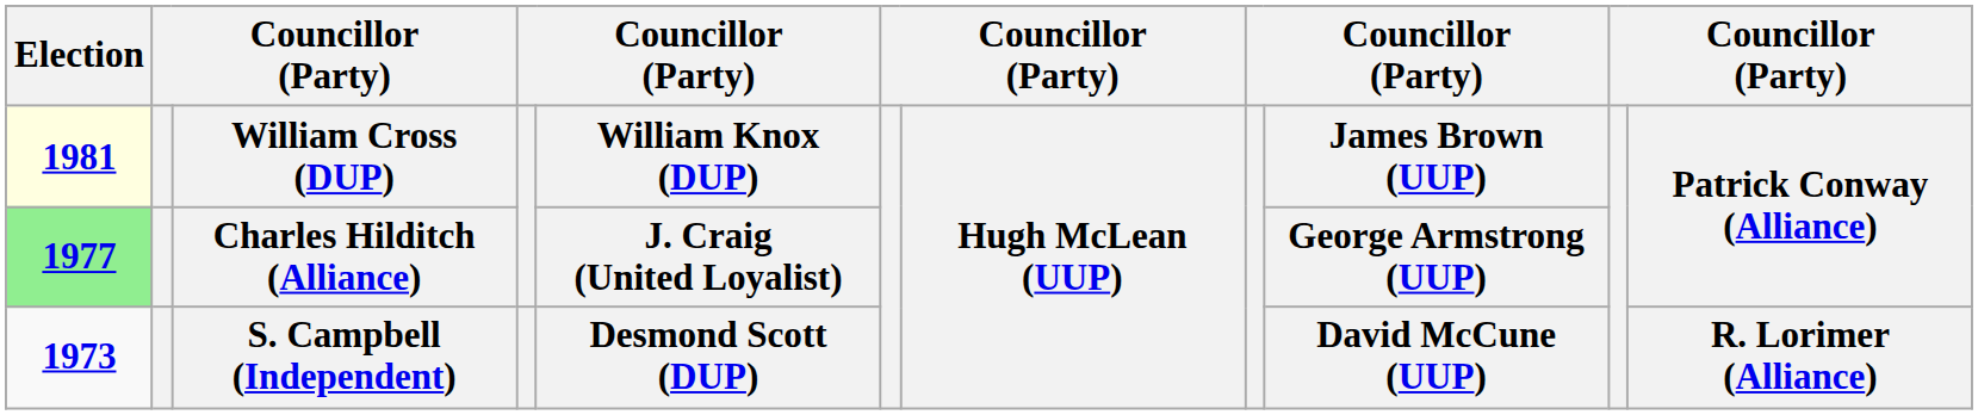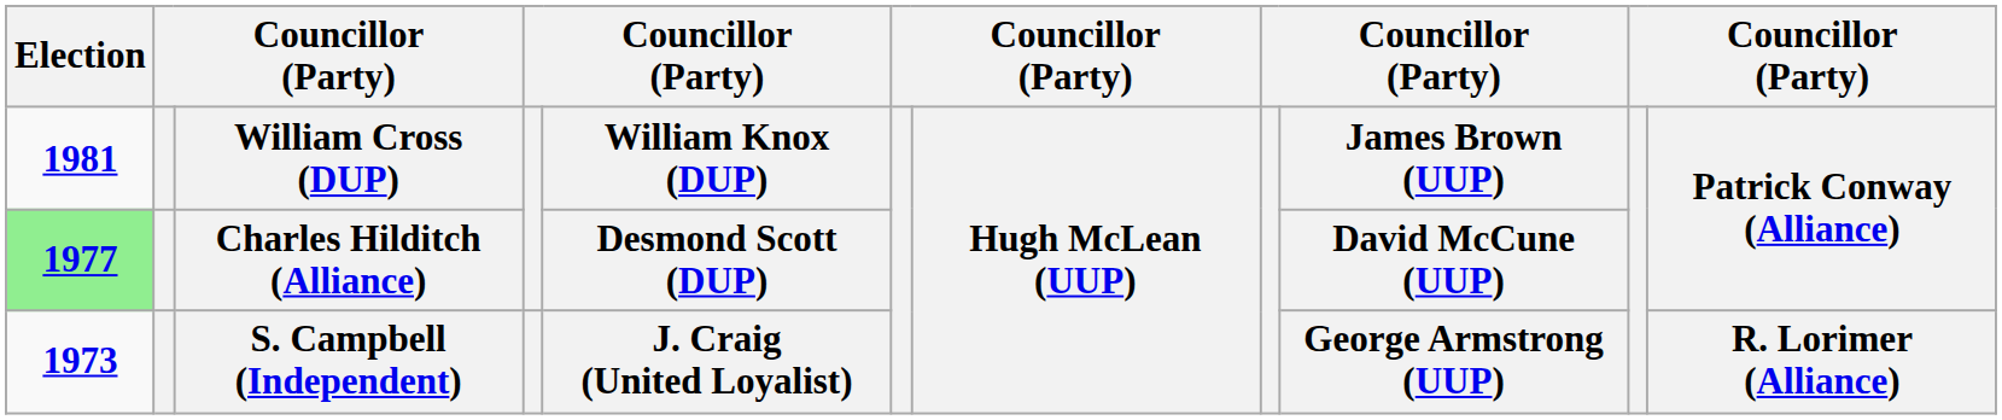William Cross (DUP) | Election: lightyellow background -> no background
Charles Hilditch (Alliance) | column 5: J. Craig (United Loyalist) -> Desmond Scott (DUP)
Charles Hilditch (Alliance) | column 9: George Armstrong (UUP) -> David McCune (UUP)
S. Campbell (Independent) | column 5: Desmond Scott (DUP) -> J. Craig (United Loyalist)
S. Campbell (Independent) | column 9: David McCune (UUP) -> George Armstrong (UUP)
